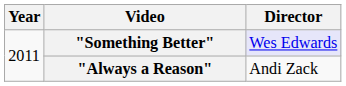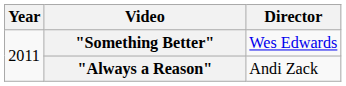"Something Better" | Director: lavender background -> no background
